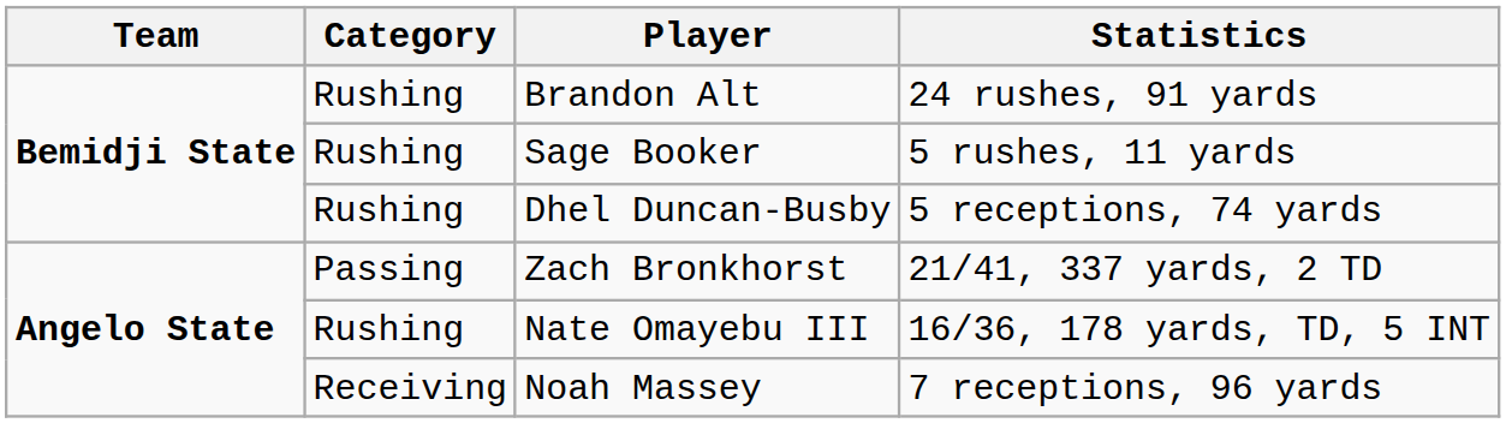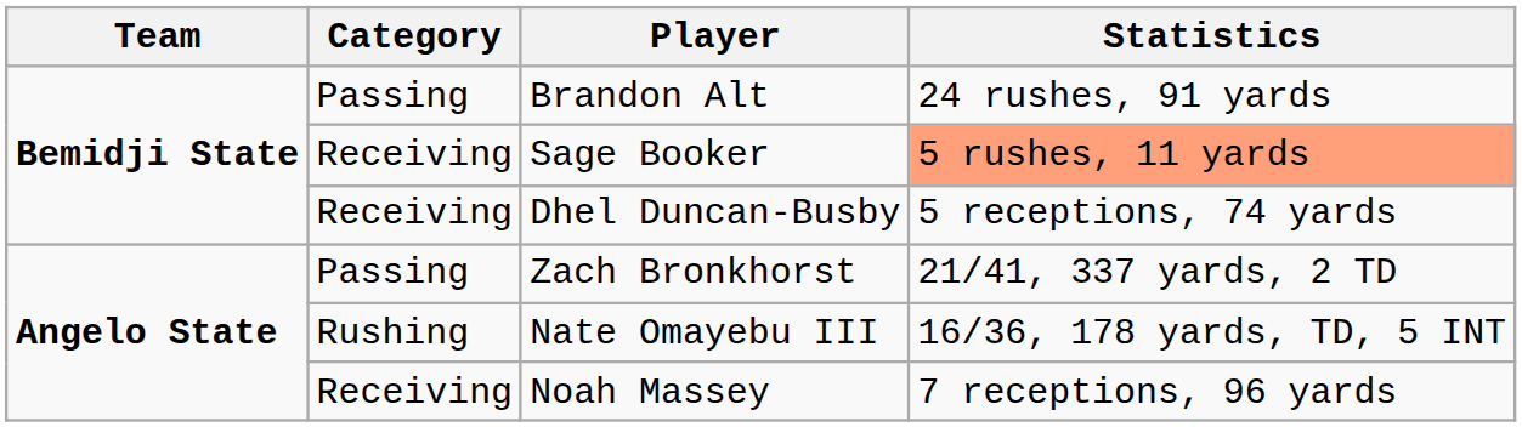Brandon Alt | Category: Rushing -> Passing
Sage Booker | Category: Rushing -> Receiving
Sage Booker | Statistics: no background -> lightsalmon background
Dhel Duncan-Busby | Category: Rushing -> Receiving
